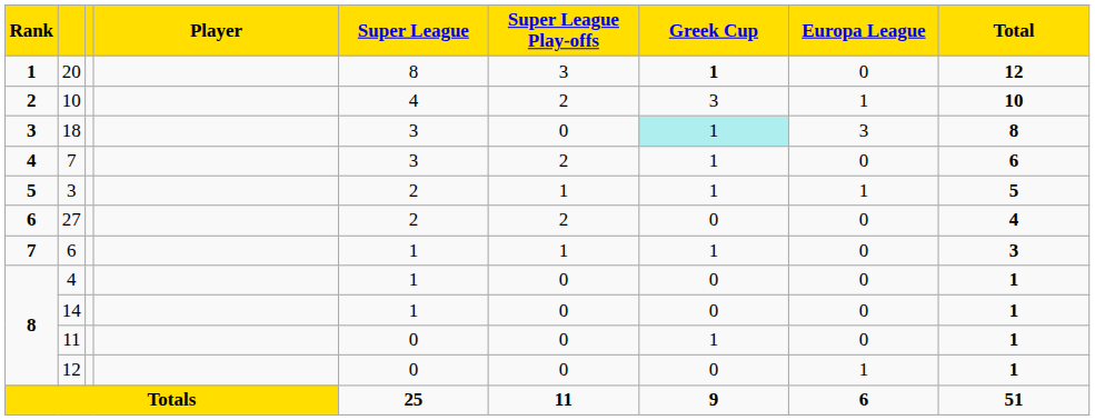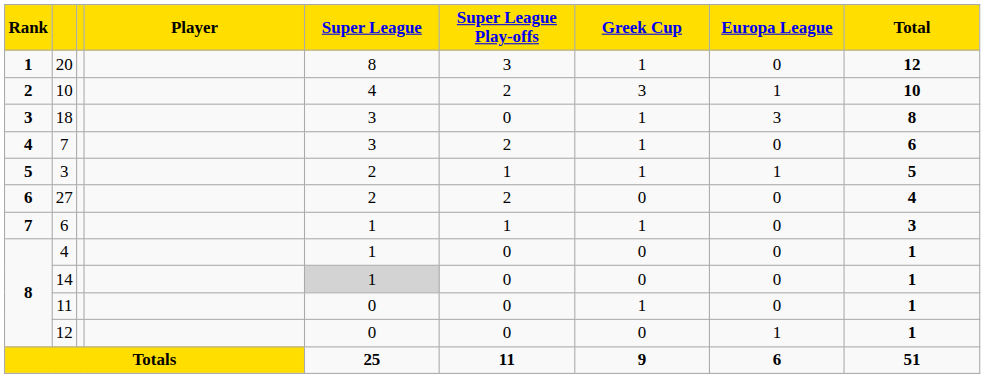20 | Greek Cup: bold -> normal
18 | Greek Cup: paleturquoise background -> no background
14 | Super League: no background -> lightgrey background
